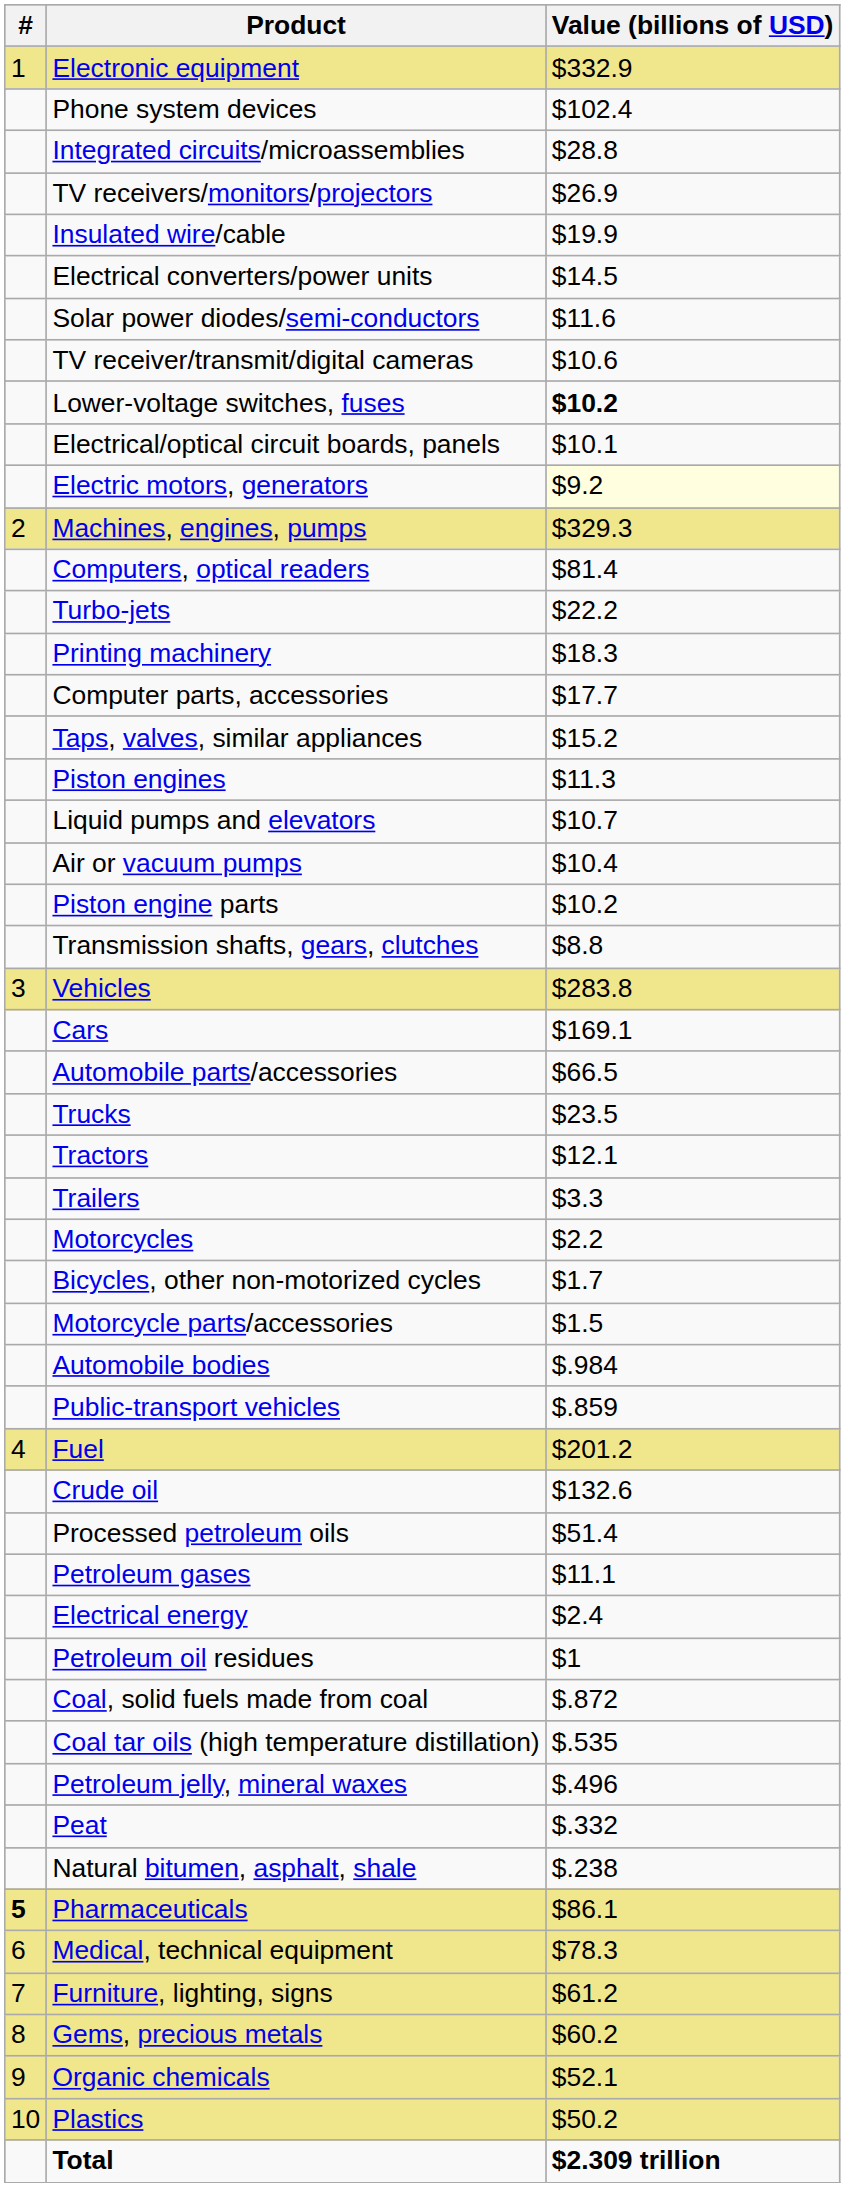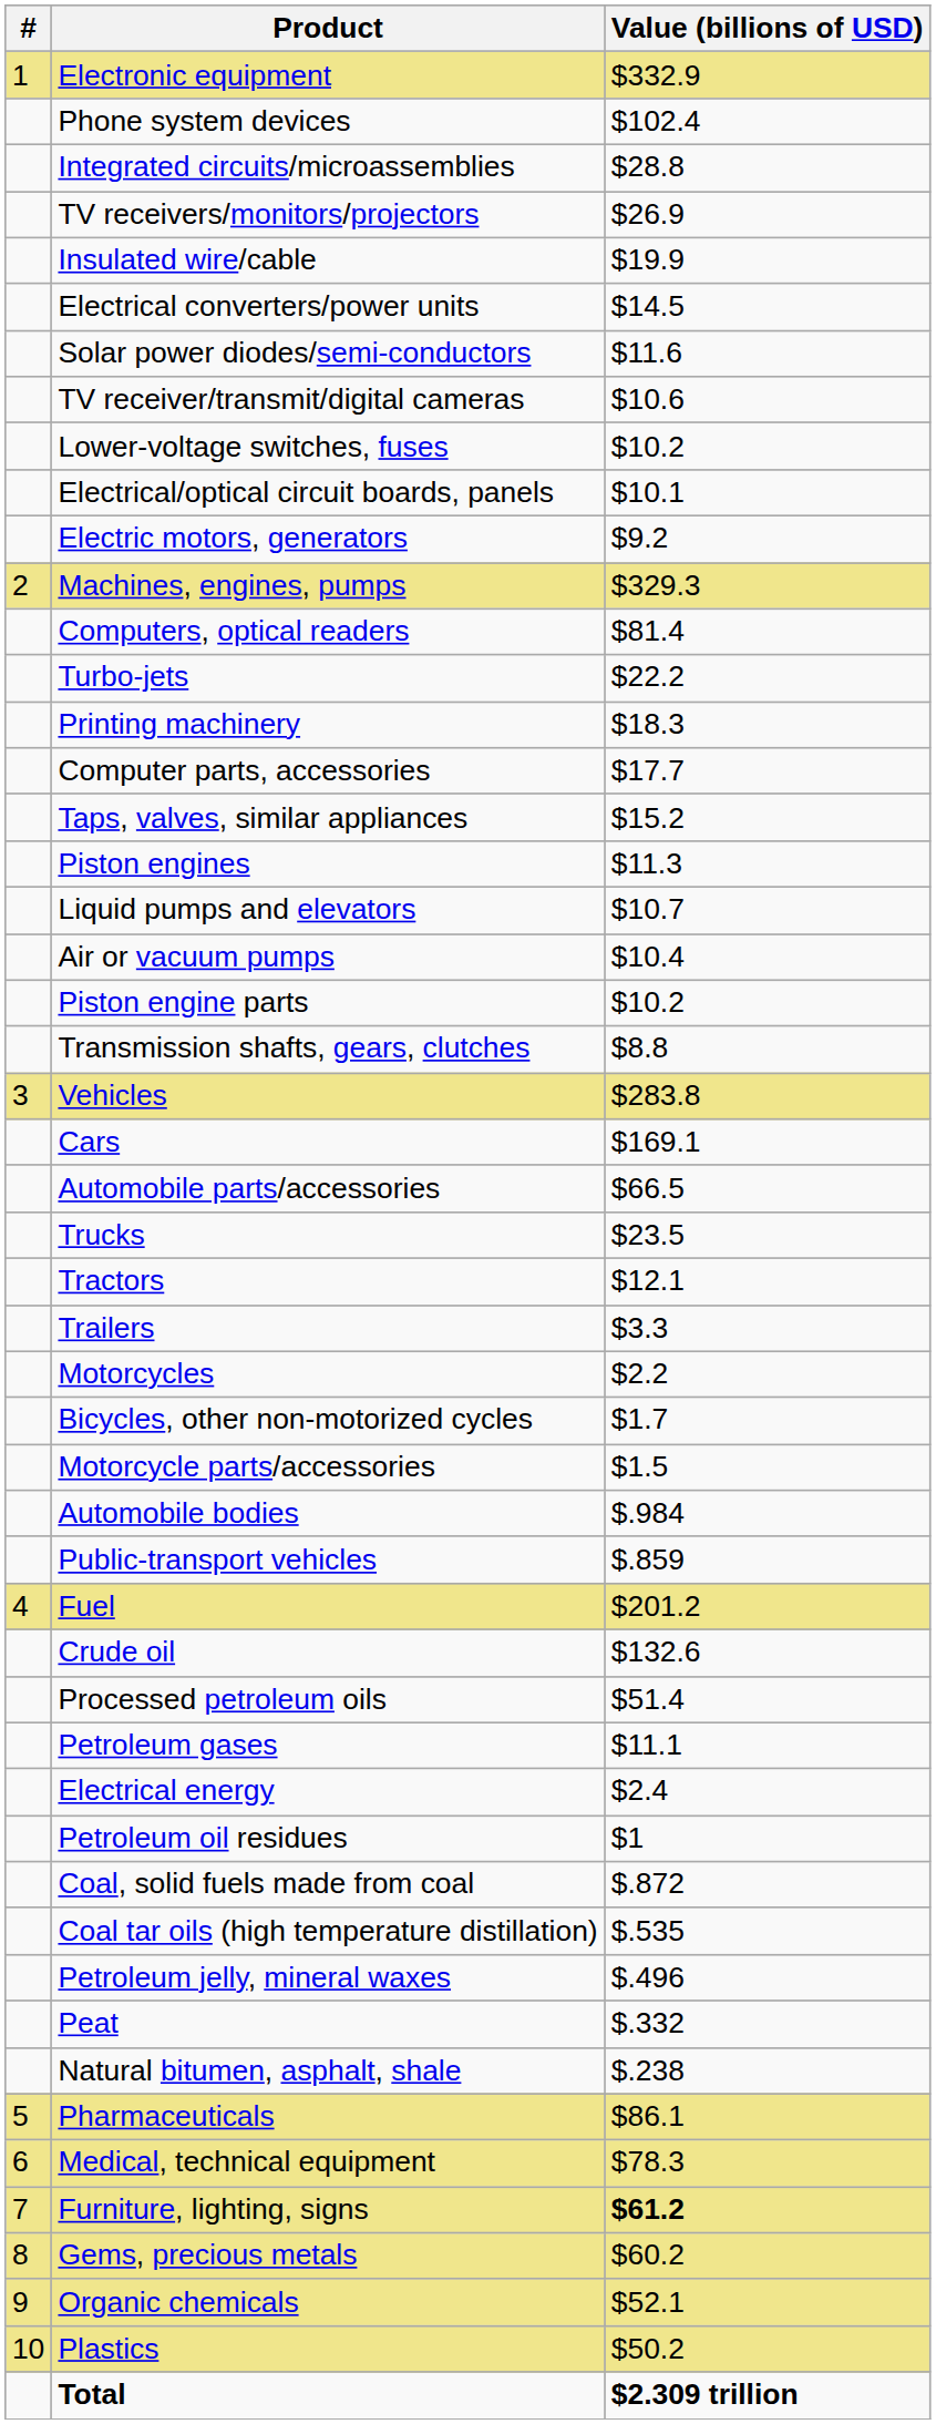Lower-voltage switches, fuses | Value (billions of USD): bold -> normal
Electric motors, generators | Value (billions of USD): lightyellow background -> no background
Pharmaceuticals | #: bold -> normal
Furniture, lighting, signs | Value (billions of USD): normal -> bold
